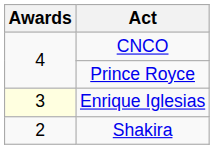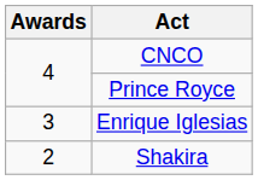Enrique Iglesias | Awards: lightyellow background -> no background
